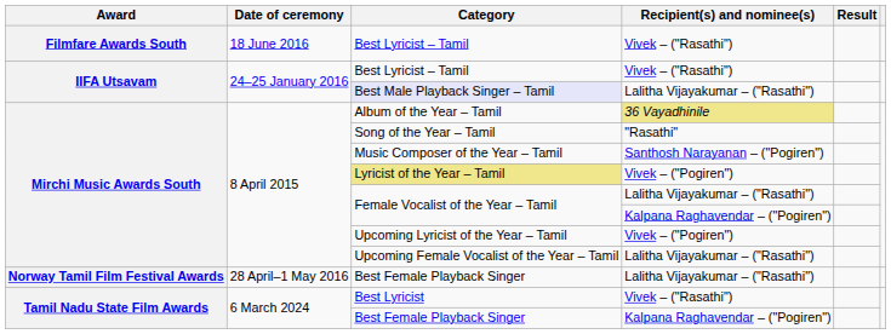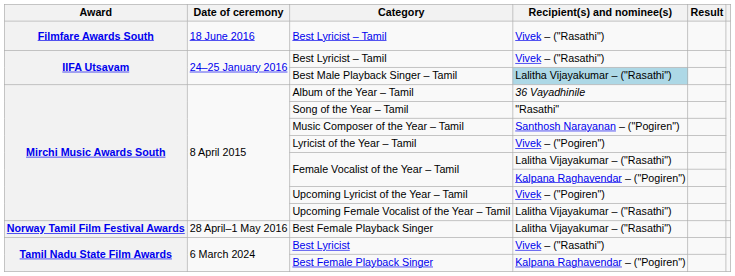Best Male Playback Singer – Tamil | Category: lavender background -> no background
Best Male Playback Singer – Tamil | Recipient(s) and nominee(s): no background -> lightblue background
Album of the Year – Tamil | Recipient(s) and nominee(s): khaki background -> no background
Lyricist of the Year – Tamil | Category: khaki background -> no background
